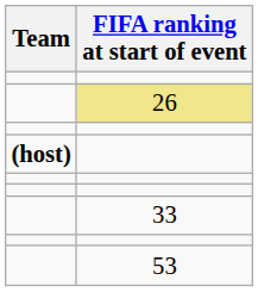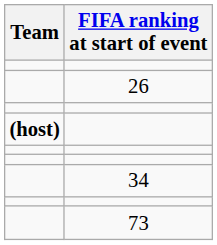row 3 | FIFA ranking at start of event: khaki background -> no background
row 8 | FIFA ranking at start of event: 33 -> 34
row 10 | FIFA ranking at start of event: 53 -> 73
